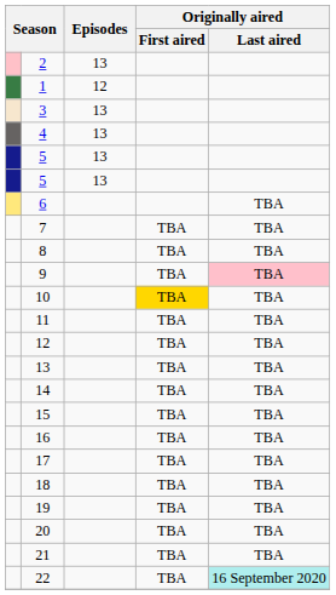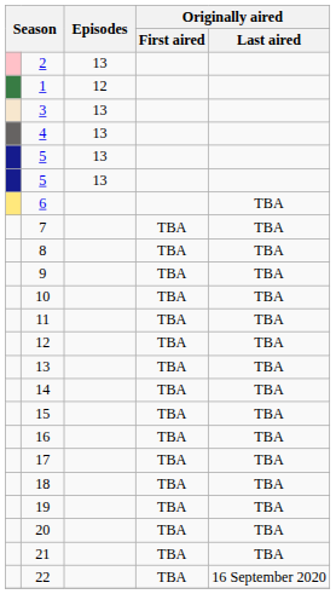9 | Originally aired / Last aired: pink background -> no background
10 | Originally aired / First aired: gold background -> no background
22 | Originally aired / Last aired: paleturquoise background -> no background
